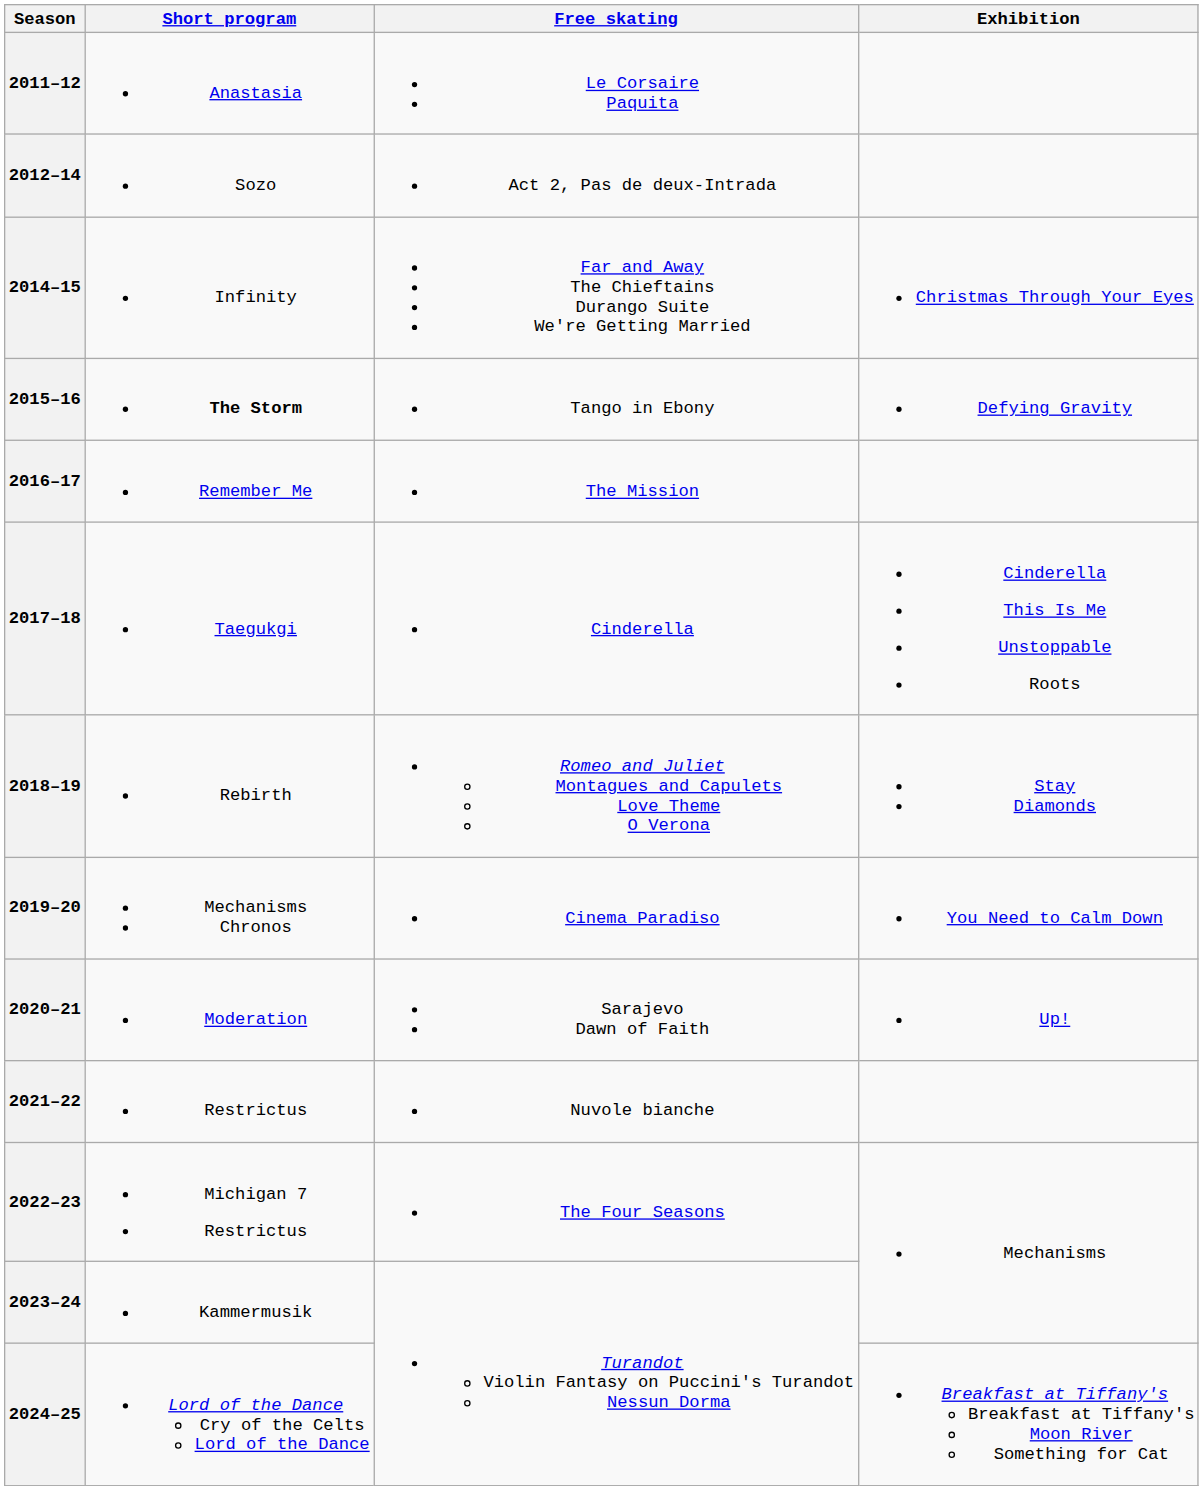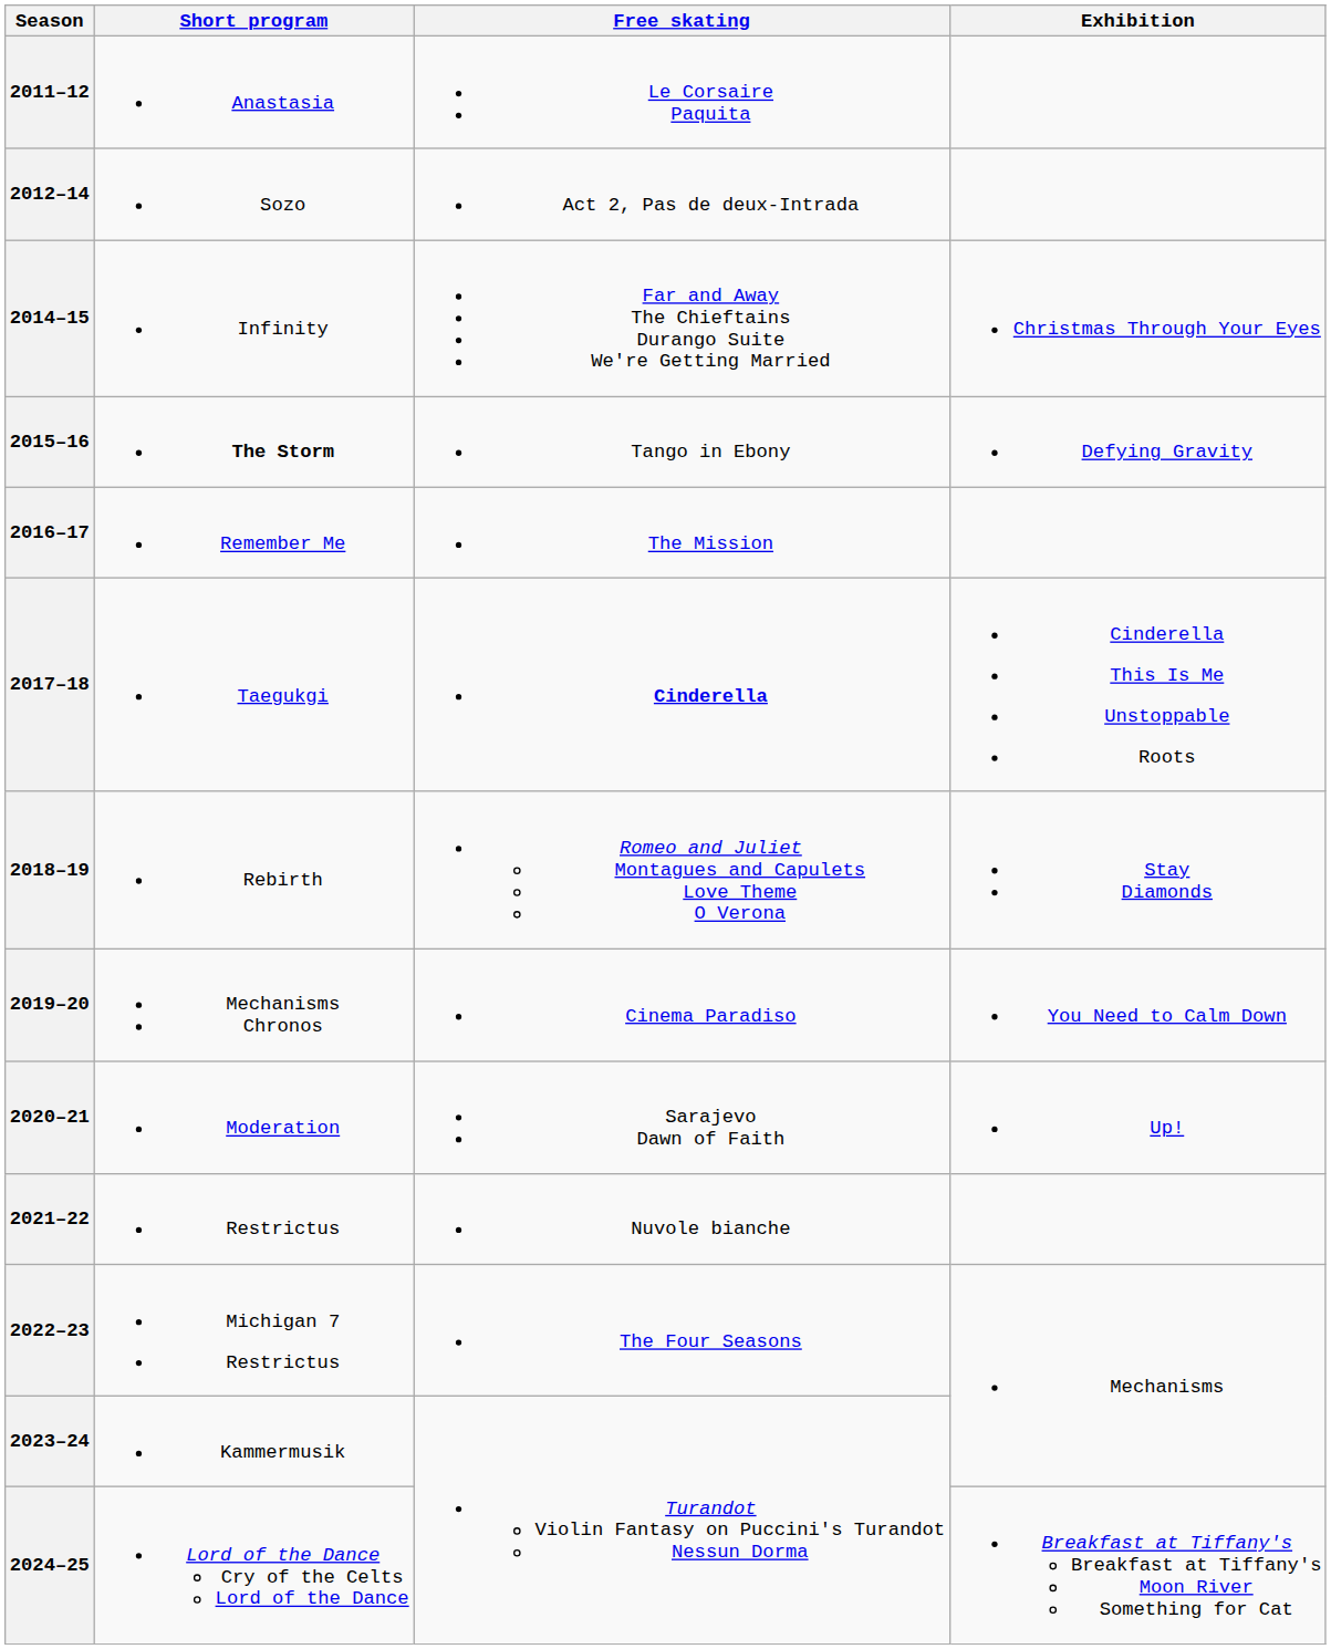2017–18 | Free skating: normal -> bold
